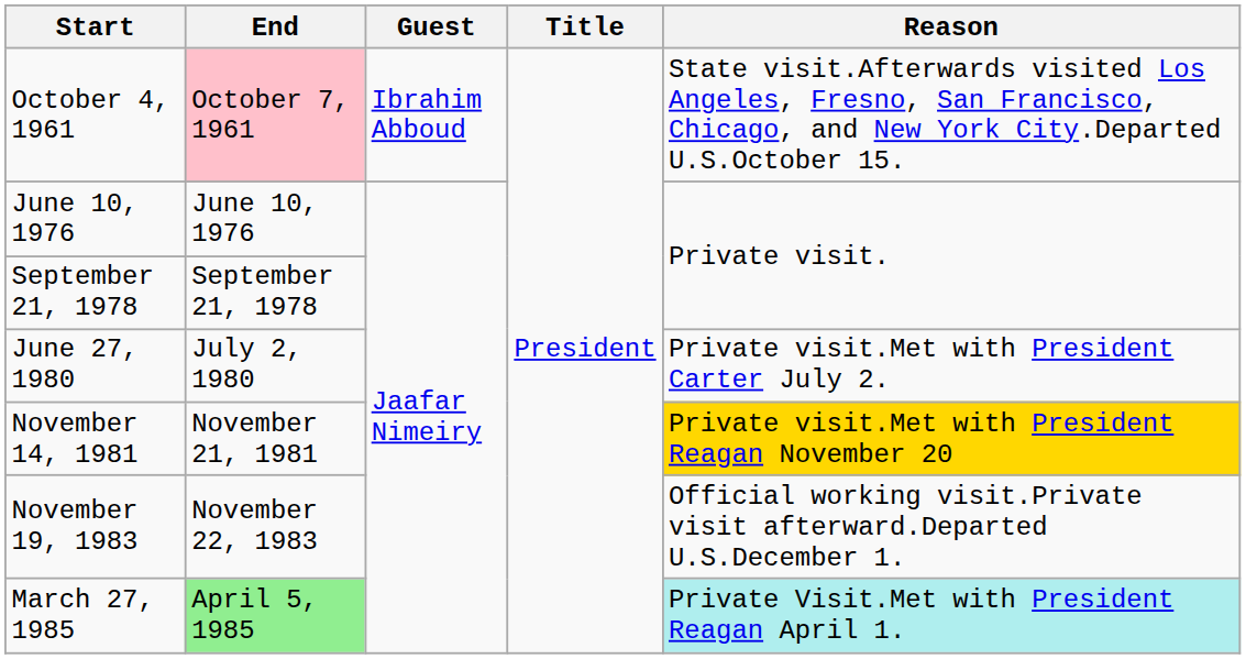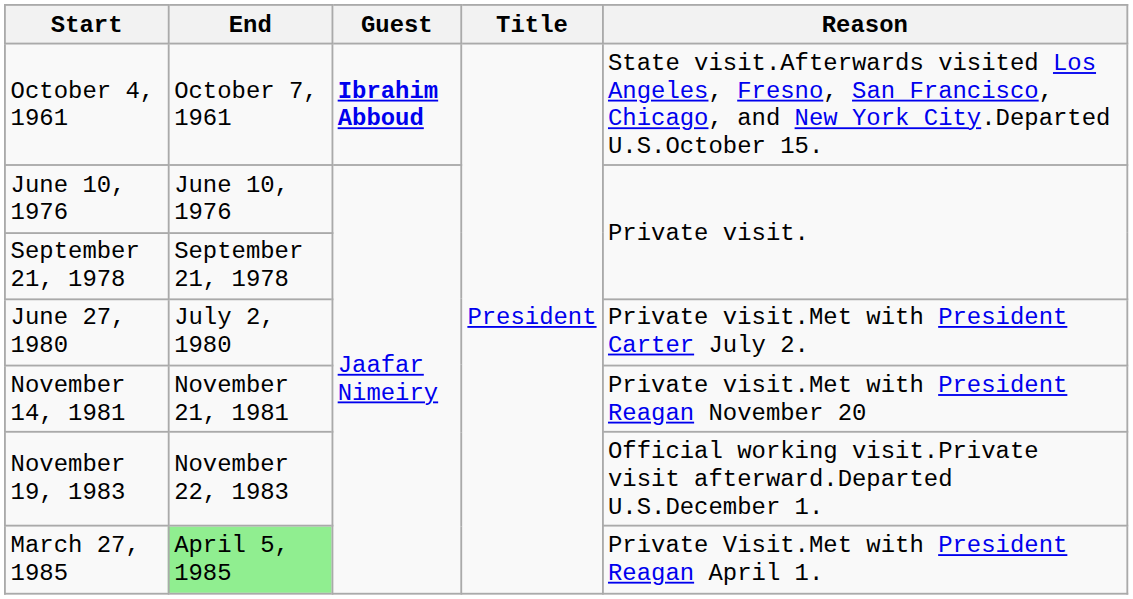October 4, 1961 | End: pink background -> no background
October 4, 1961 | Guest: normal -> bold
November 14, 1981 | Reason: gold background -> no background
March 27, 1985 | Reason: paleturquoise background -> no background
